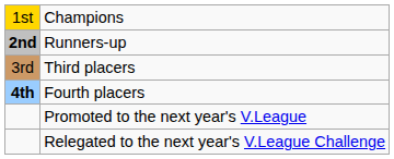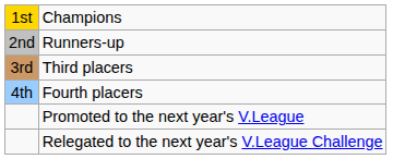Runners-up | column 1: bold -> normal
Fourth placers | column 1: bold -> normal
